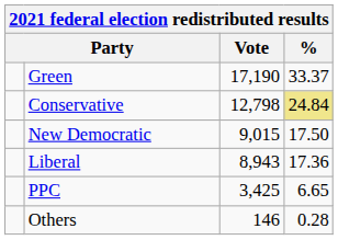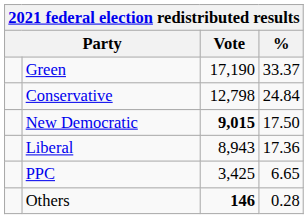Conservative | %: khaki background -> no background
New Democratic | Vote: normal -> bold
Others | Vote: normal -> bold
